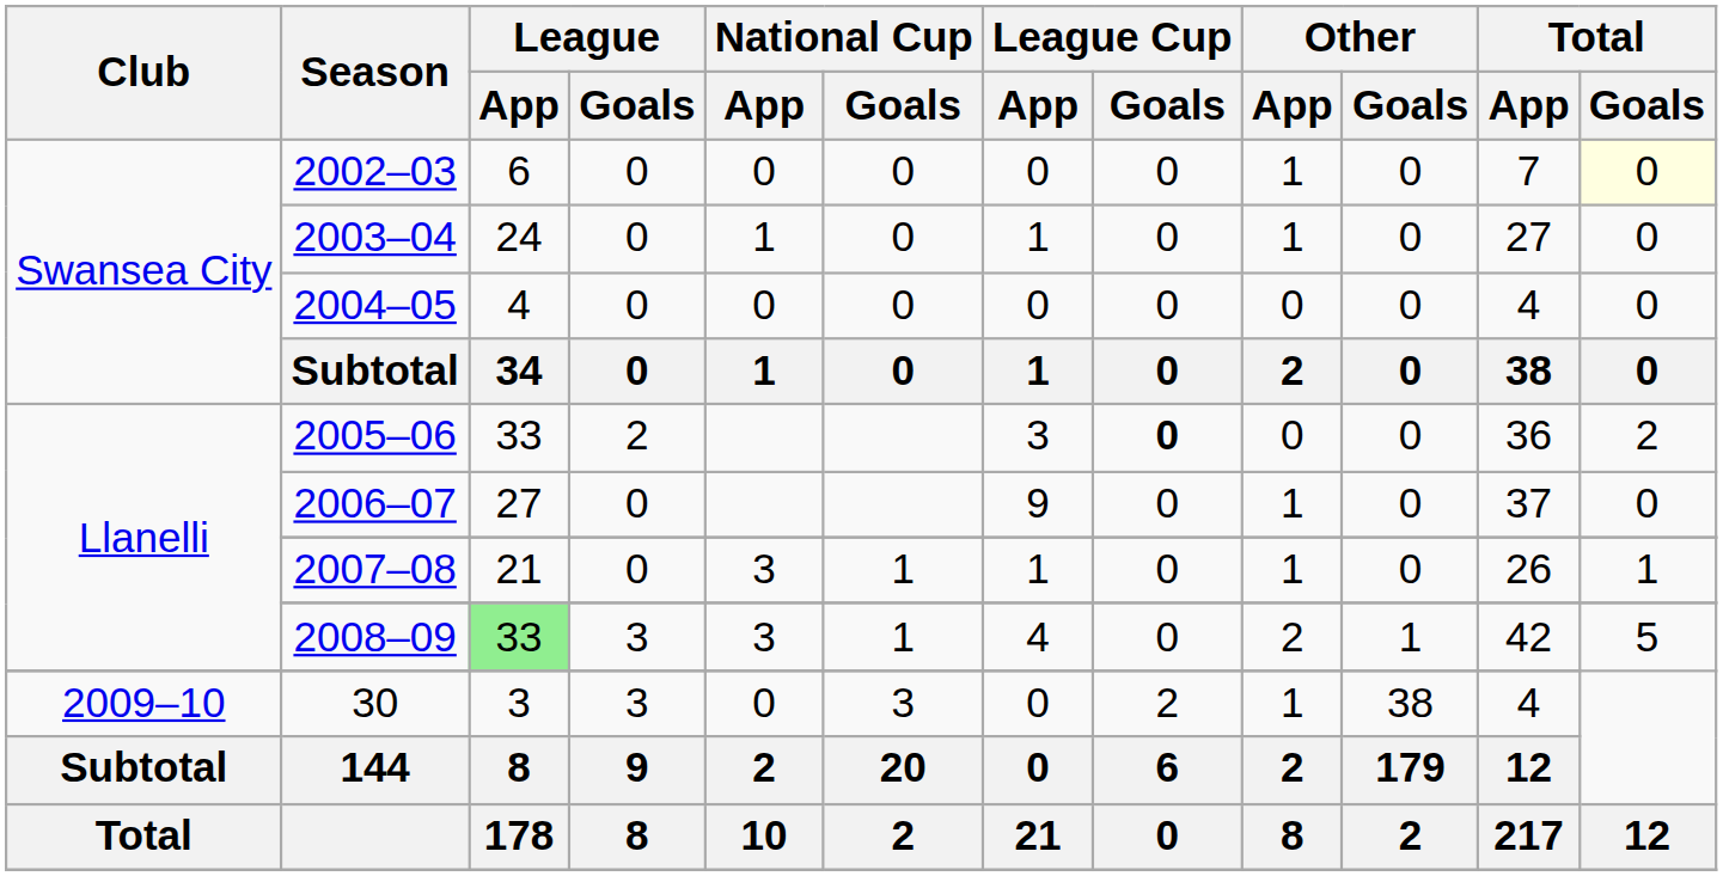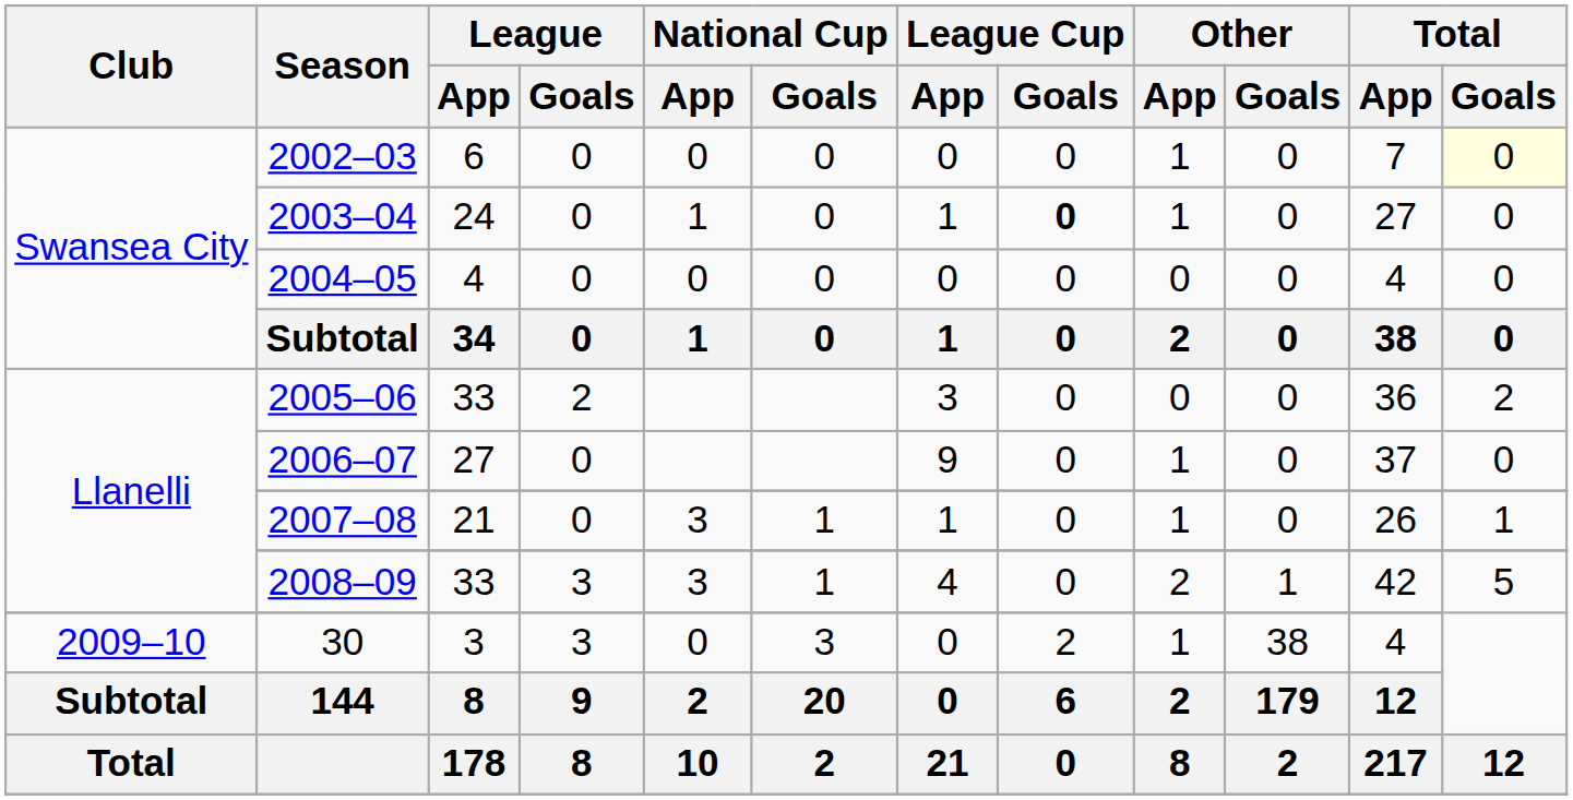2003–04 | League Cup / Goals: normal -> bold
2005–06 | League Cup / Goals: bold -> normal
2008–09 | League / App: lightgreen background -> no background
